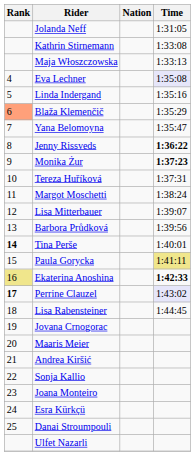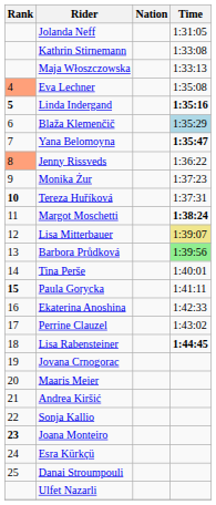Eva Lechner | Rank: no background -> lightsalmon background
Eva Lechner | Time: lavender background -> no background
Linda Indergand | Rank: normal -> bold
Linda Indergand | Time: normal -> bold
Blaža Klemenčič | Rank: lightsalmon background -> no background
Blaža Klemenčič | Time: no background -> lightblue background
Yana Belomoyna | Time: normal -> bold
Jenny Rissveds | Rank: no background -> lightsalmon background
Jenny Rissveds | Time: bold -> normal
Monika Żur | Time: bold -> normal
Tereza Huříková | Rank: normal -> bold
Margot Moschetti | Time: normal -> bold
Lisa Mitterbauer | Time: no background -> khaki background
Barbora Průdková | Time: no background -> lightgreen background
Tina Perše | Rank: bold -> normal
Paula Gorycka | Rank: normal -> bold
Paula Gorycka | Time: khaki background -> no background
Ekaterina Anoshina | Rank: khaki background -> no background
Ekaterina Anoshina | Time: bold -> normal
Perrine Clauzel | Rank: bold -> normal
Perrine Clauzel | Time: lavender background -> no background
Lisa Rabensteiner | Time: normal -> bold
Joana Monteiro | Rank: normal -> bold
